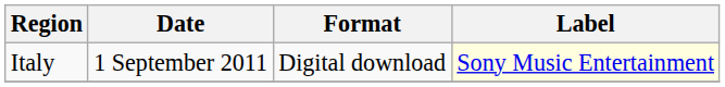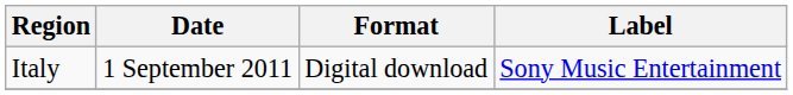Italy | Label: lightyellow background -> no background
